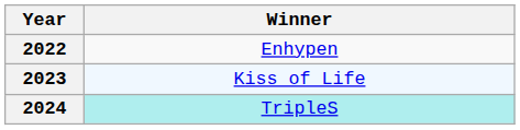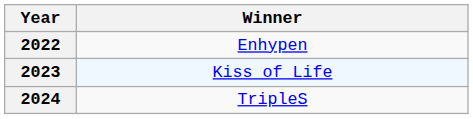2024 | Winner: paleturquoise background -> no background
